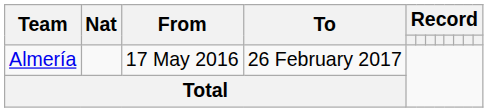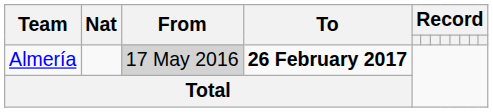Almería | From: no background -> lightgrey background
Almería | To: normal -> bold
